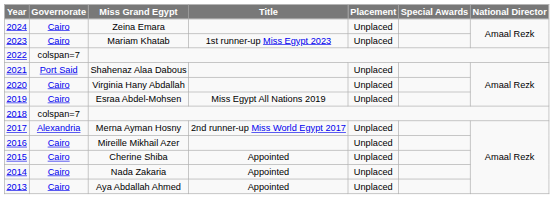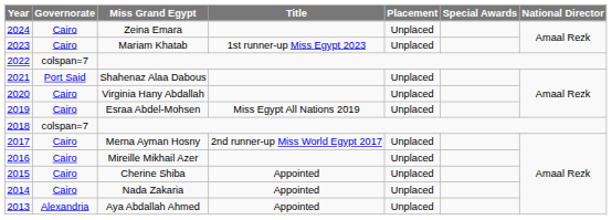Merna Ayman Hosny | Governorate: Alexandria -> Cairo
Aya Abdallah Ahmed | Governorate: Cairo -> Alexandria
